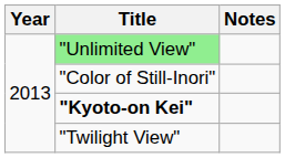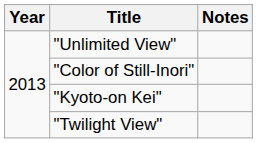"Unlimited View" | Title: lightgreen background -> no background
"Kyoto-on Kei" | Title: bold -> normal
